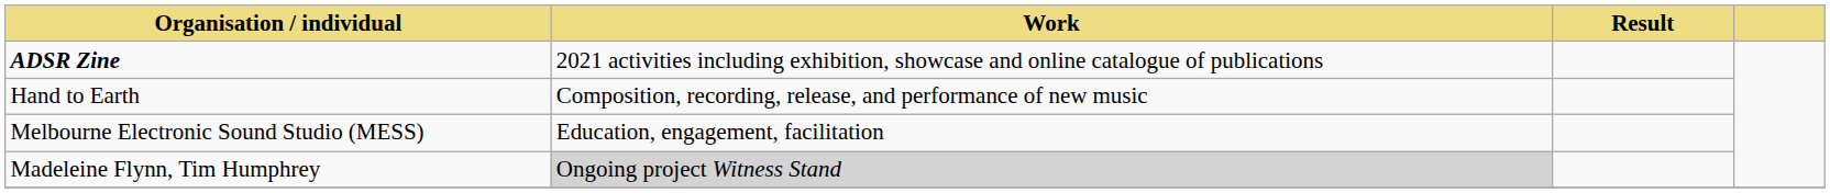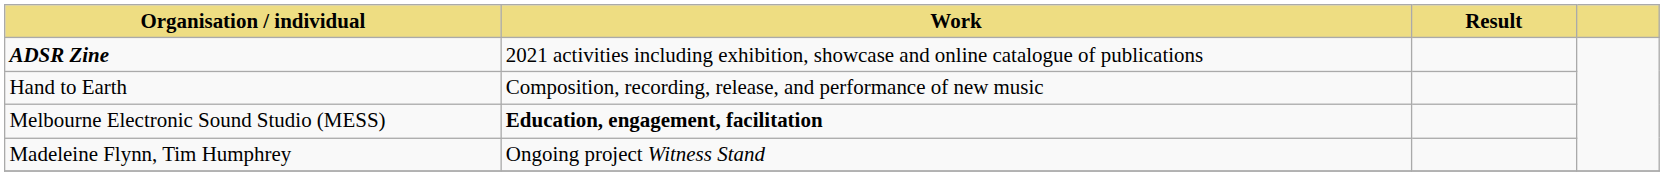Melbourne Electronic Sound Studio (MESS) | Work: normal -> bold
Madeleine Flynn, Tim Humphrey | Work: lightgrey background -> no background
